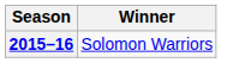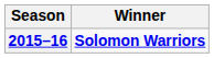2015–16 | Winner: normal -> bold
